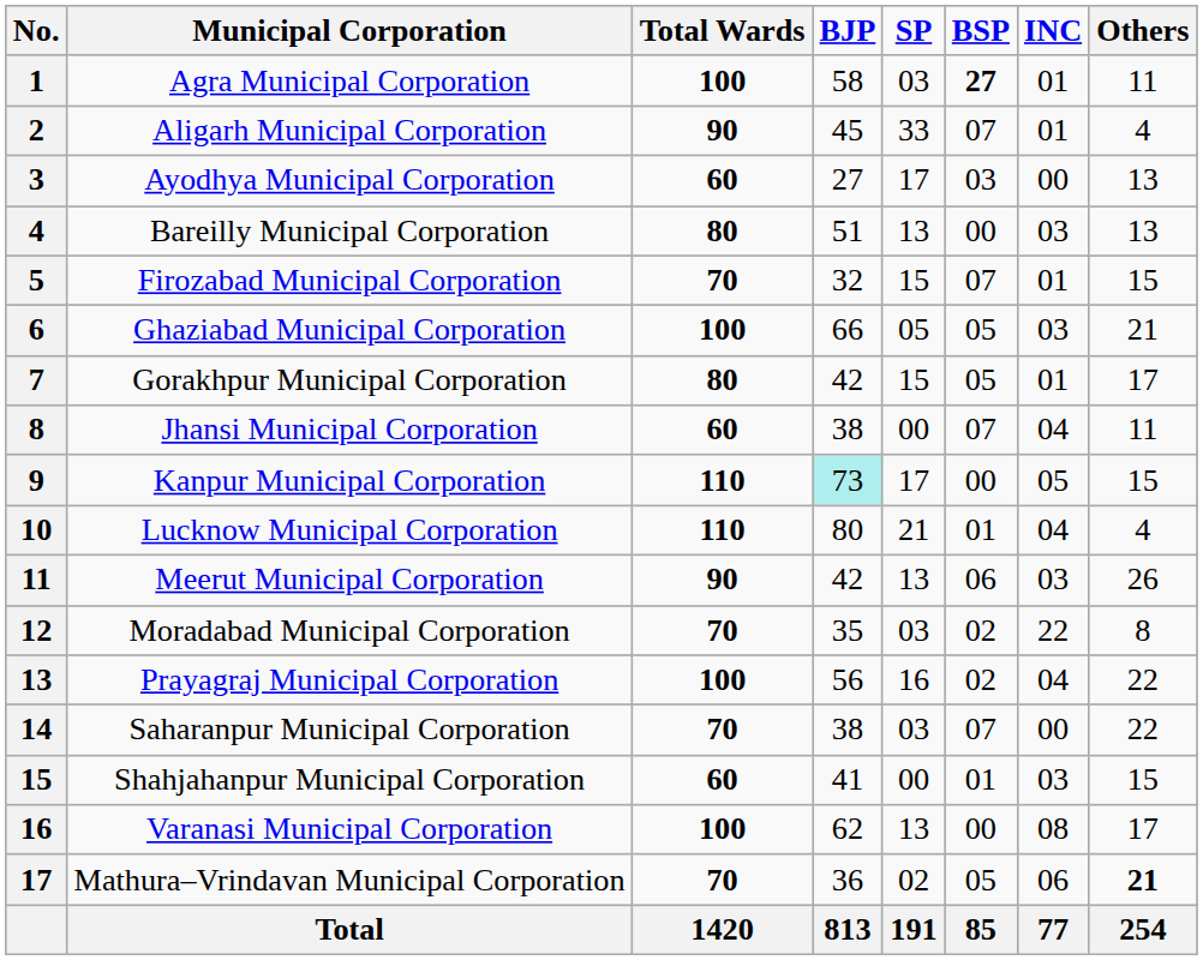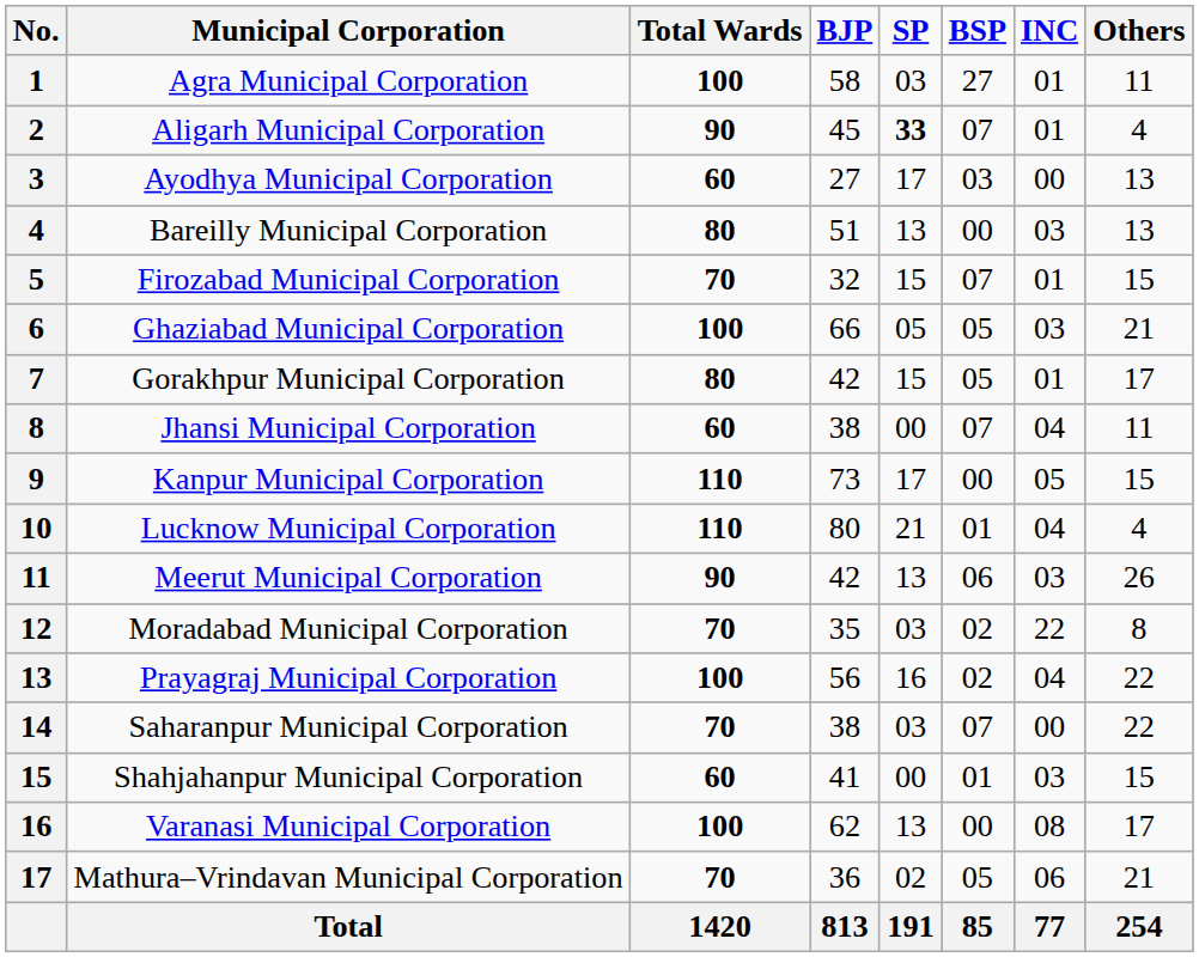Agra Municipal Corporation | column 6: bold -> normal
Aligarh Municipal Corporation | column 5: normal -> bold
Kanpur Municipal Corporation | column 4: paleturquoise background -> no background
Mathura–Vrindavan Municipal Corporation | column 8: bold -> normal
